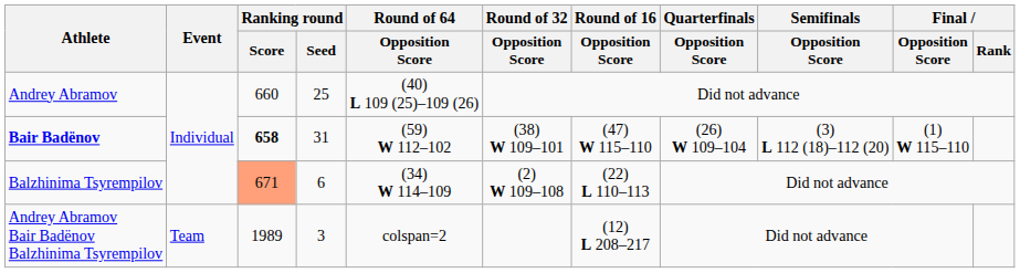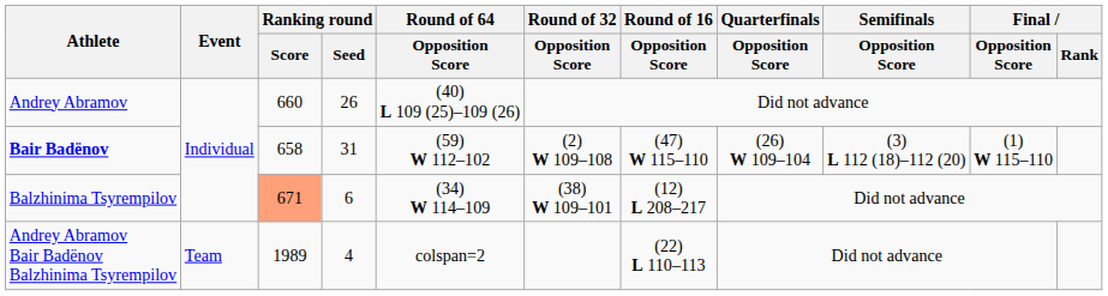Andrey Abramov | Ranking round / Seed: 25 -> 26
Bair Badënov | Ranking round / Score: bold -> normal
Bair Badënov | Round of 32 / Opposition Score: (38) W 109–101 -> (2) W 109–108
Balzhinima Tsyrempilov | Round of 32 / Opposition Score: (2) W 109–108 -> (38) W 109–101
Balzhinima Tsyrempilov | Round of 16 / Opposition Score: (22) L 110–113 -> (12) L 208–217
Andrey Abramov Bair Badënov Balzhinima Tsyrempilov | Ranking round / Seed: 3 -> 4
Andrey Abramov Bair Badënov Balzhinima Tsyrempilov | Round of 16 / Opposition Score: (12) L 208–217 -> (22) L 110–113
